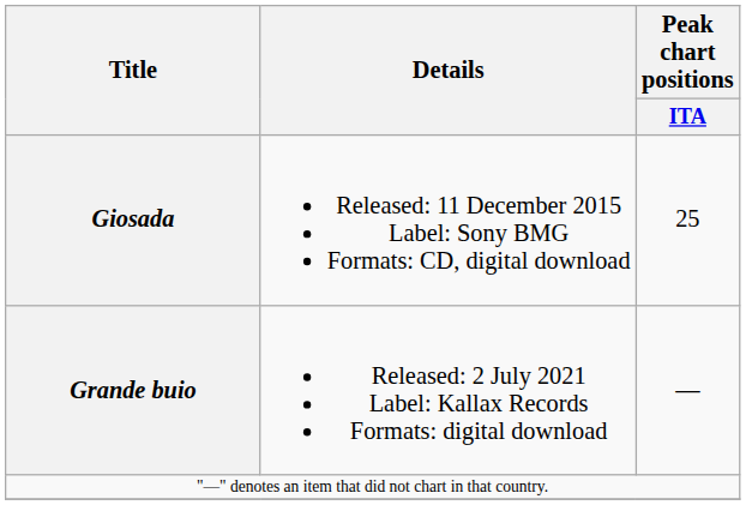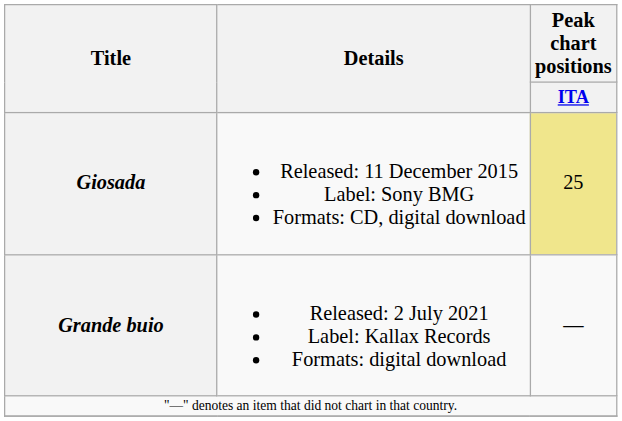Giosada | Peak chart positions / ITA: no background -> khaki background
